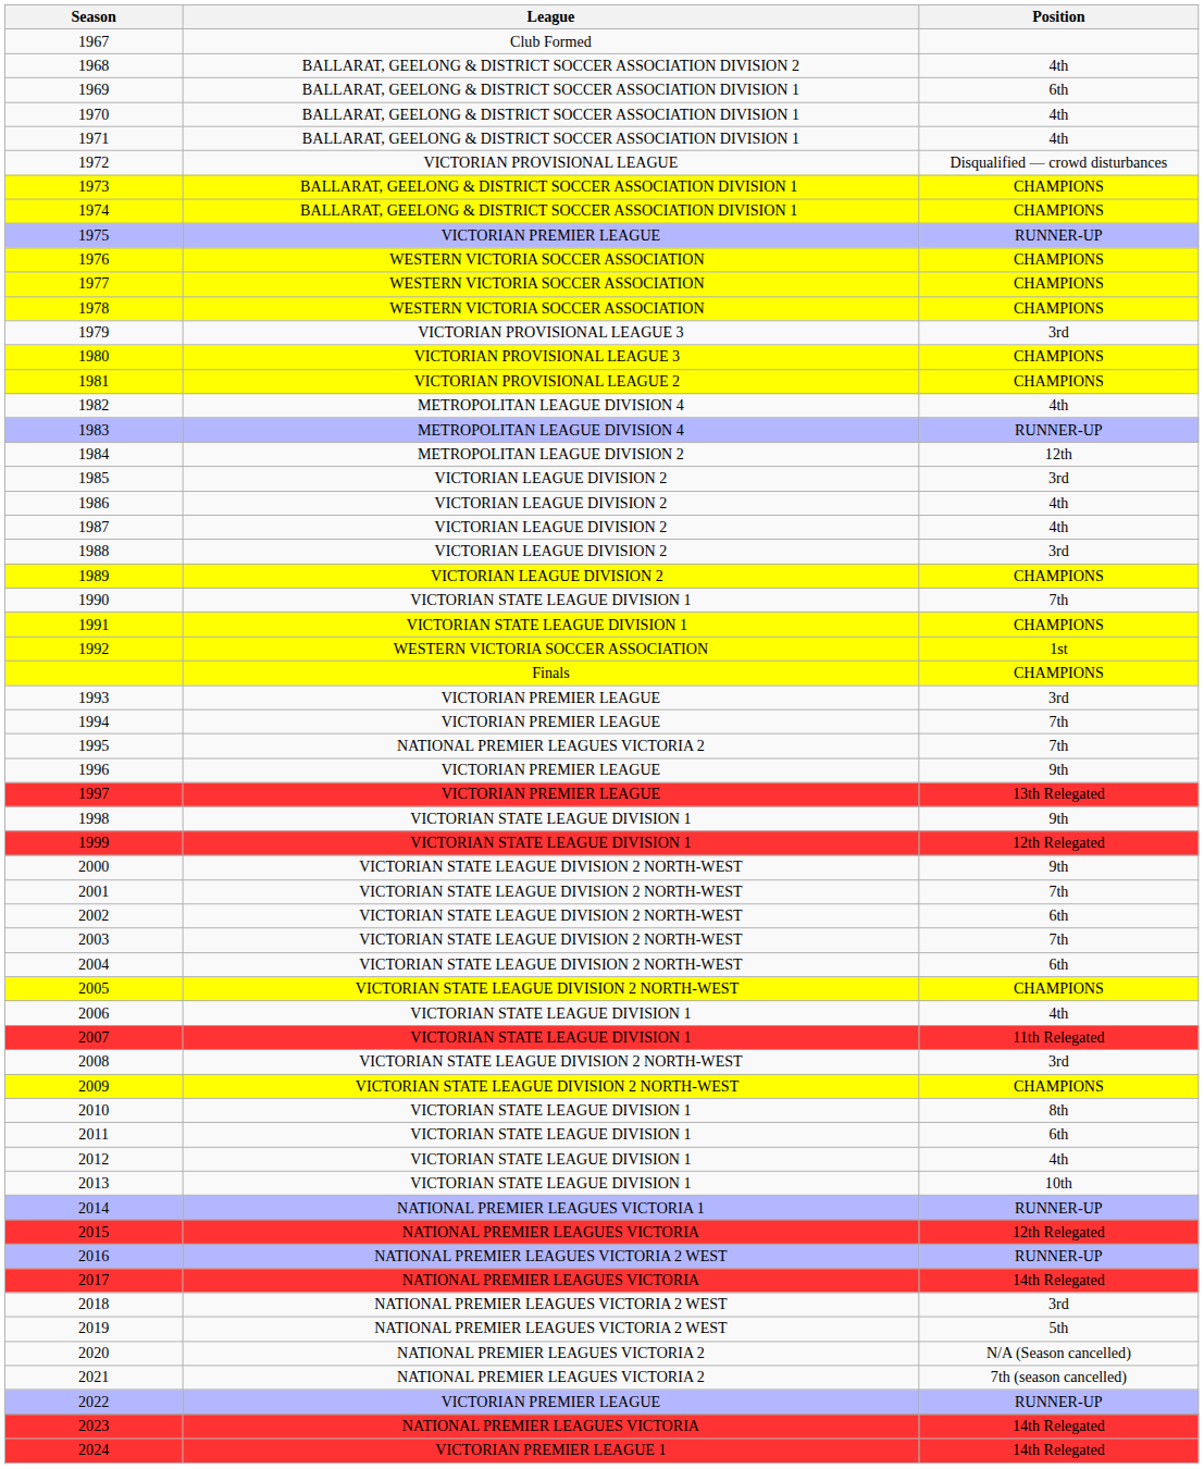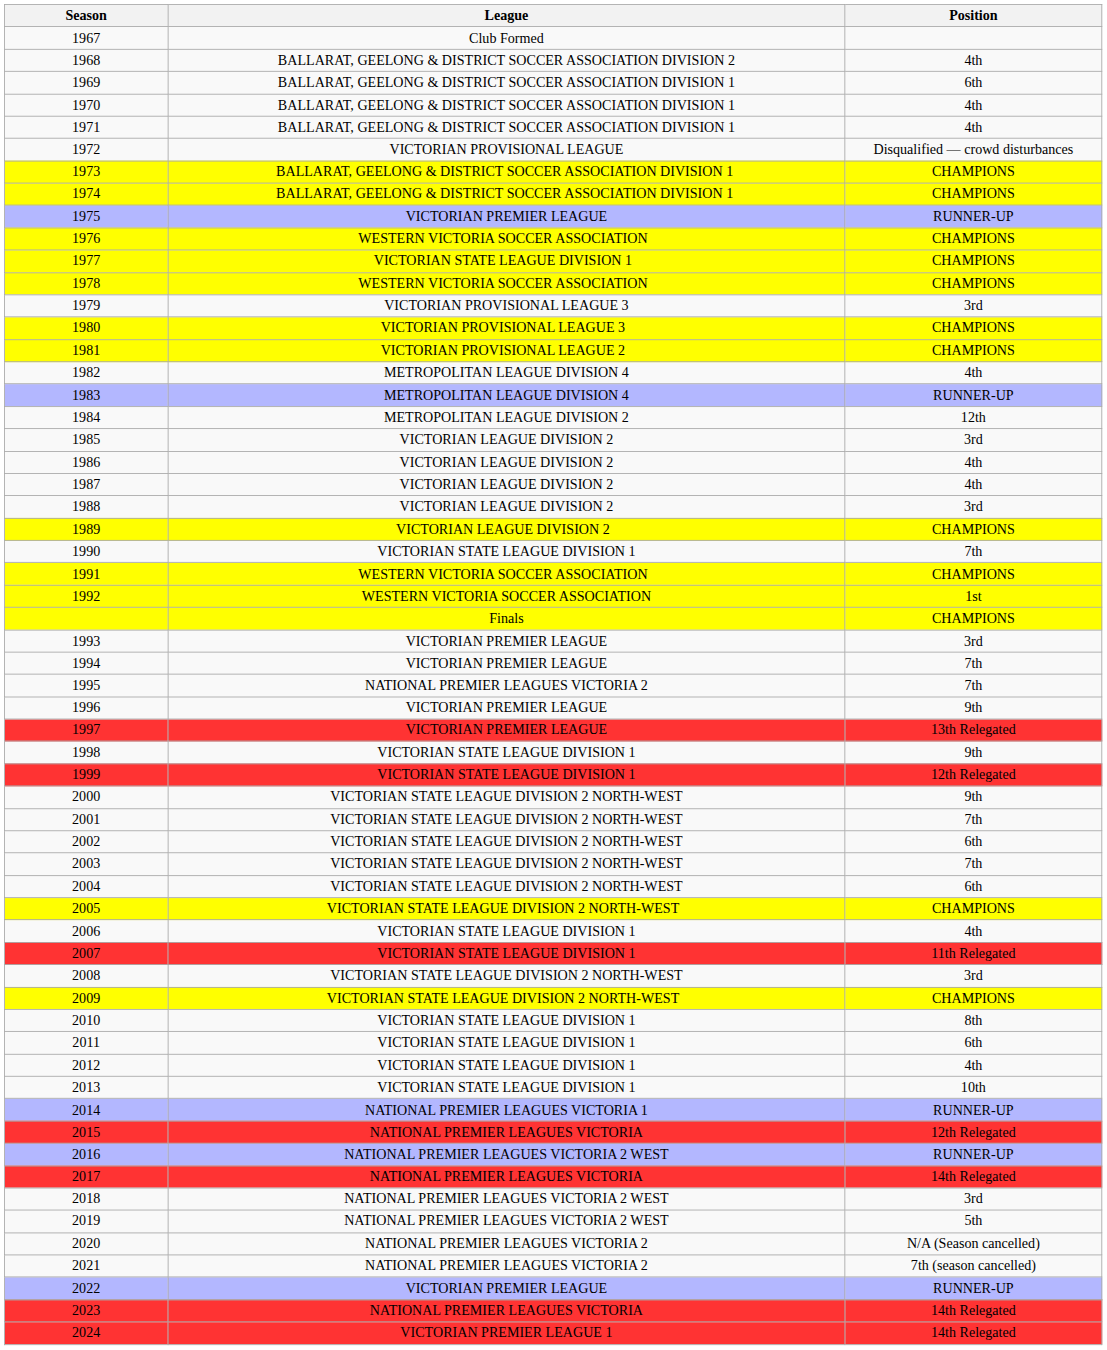1977 | League: WESTERN VICTORIA SOCCER ASSOCIATION -> VICTORIAN STATE LEAGUE DIVISION 1
1991 | League: VICTORIAN STATE LEAGUE DIVISION 1 -> WESTERN VICTORIA SOCCER ASSOCIATION
